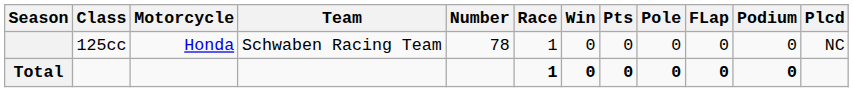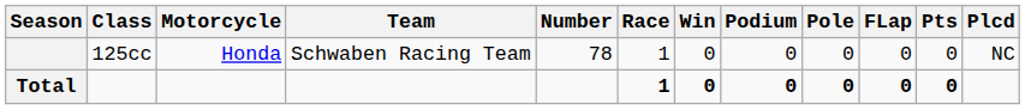columns swapped: Podium <-> Pts
